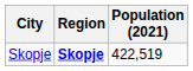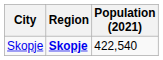row 2 | Population (2021): 422,519 -> 422,540
